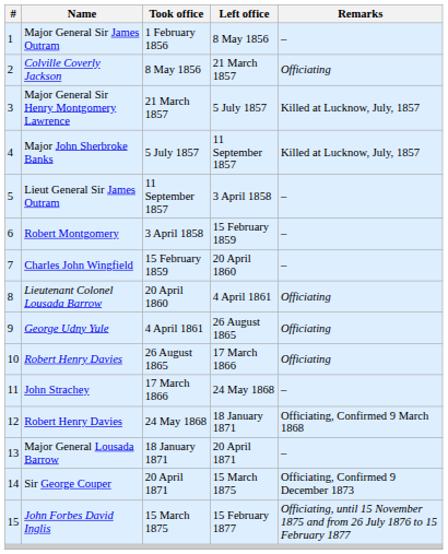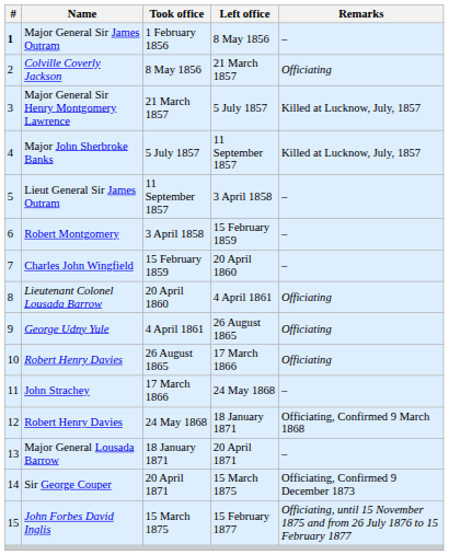1 February 1856 | #: normal -> bold
